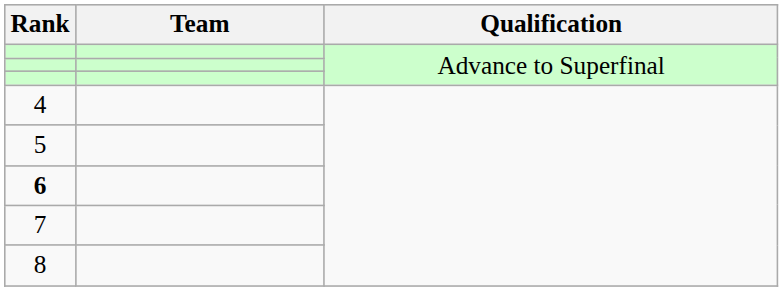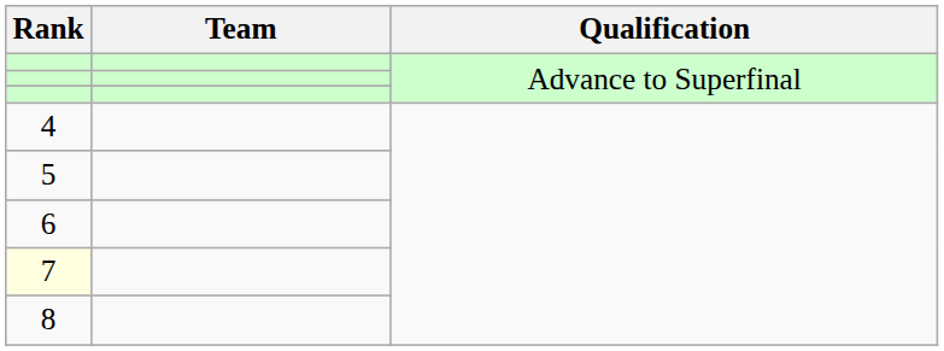6 | Rank: bold -> normal
7 | Rank: no background -> lightyellow background
